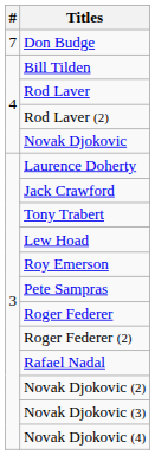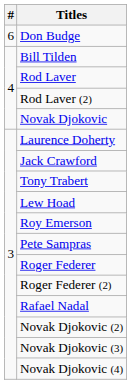Don Budge | #: 7 -> 6
